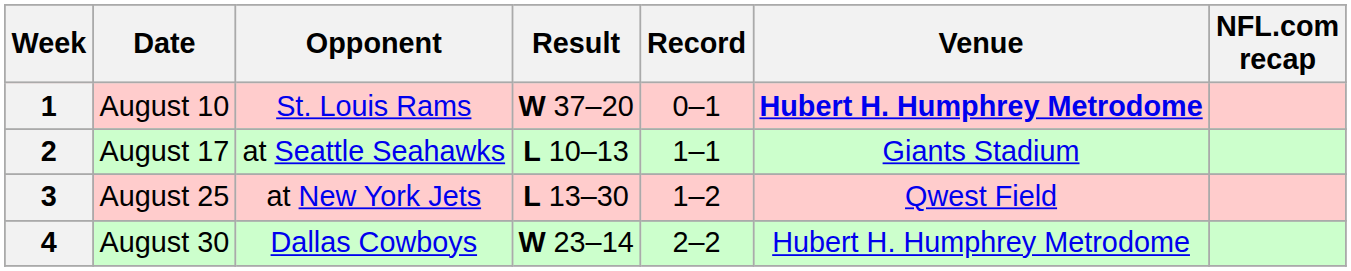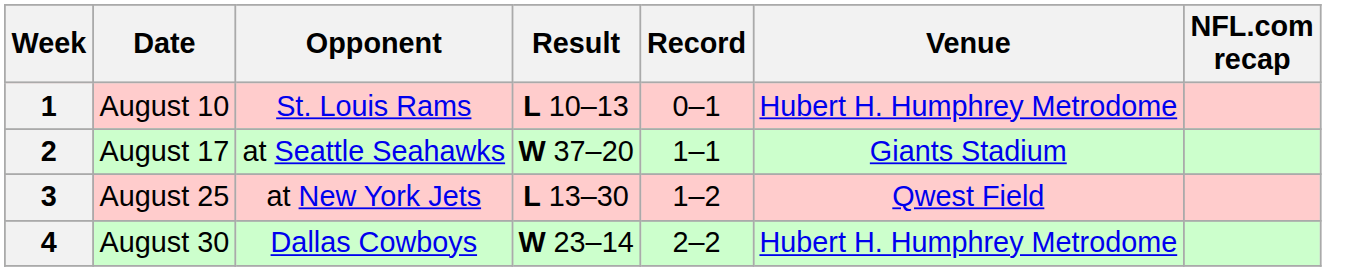1 | Result: W 37–20 -> L 10–13
1 | Venue: bold -> normal
2 | Result: L 10–13 -> W 37–20
